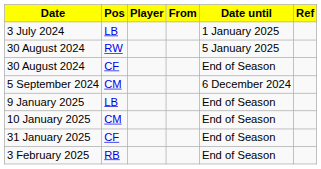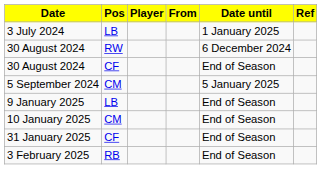30 August 2024 / RW | Date until: 5 January 2025 -> 6 December 2024
5 September 2024 | Date until: 6 December 2024 -> 5 January 2025
